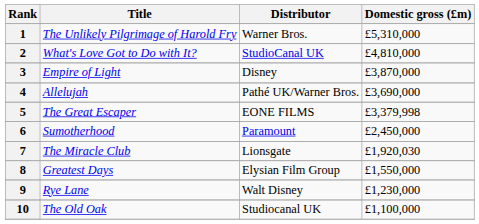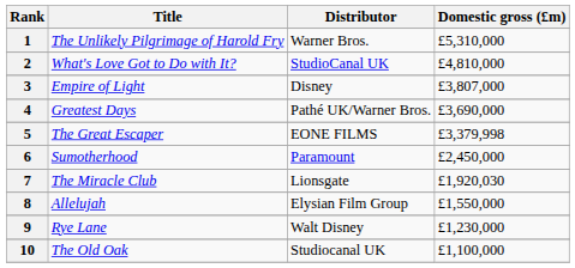3 | Domestic gross (£m): £3,870,000 -> £3,807,000
4 | Title: Allelujah -> Greatest Days
8 | Title: Greatest Days -> Allelujah
